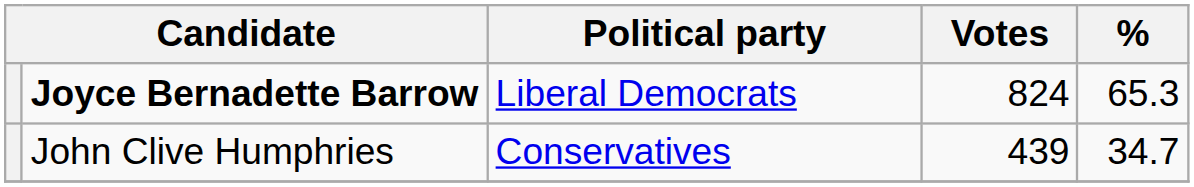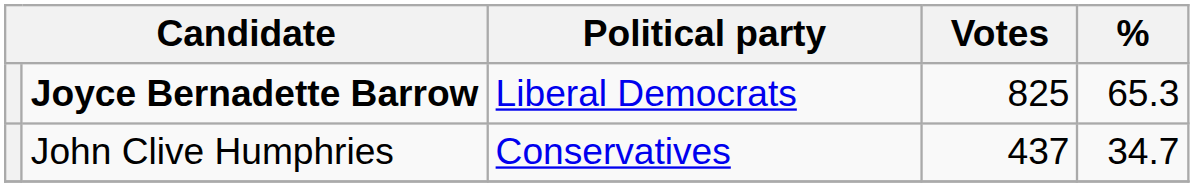Joyce Bernadette Barrow | Votes: 824 -> 825
John Clive Humphries | Votes: 439 -> 437
